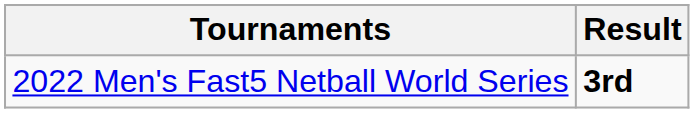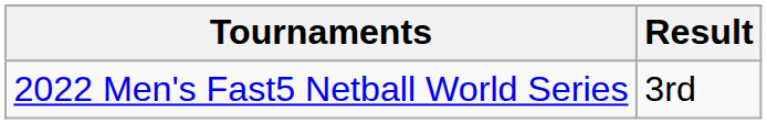2022 Men's Fast5 Netball World Series | Result: bold -> normal
